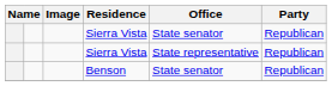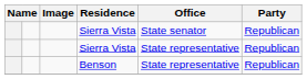Benson | Office: State senator -> State representative
